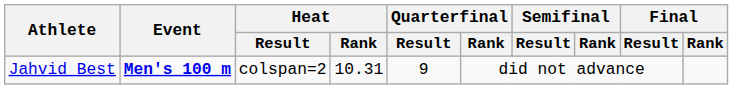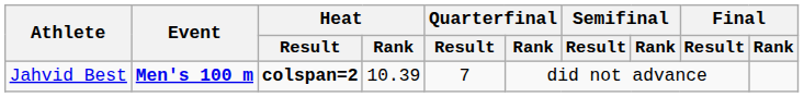Jahvid Best | Heat / Result: normal -> bold
Jahvid Best | Heat / Rank: 10.31 -> 10.39
Jahvid Best | Quarterfinal / Result: 9 -> 7
